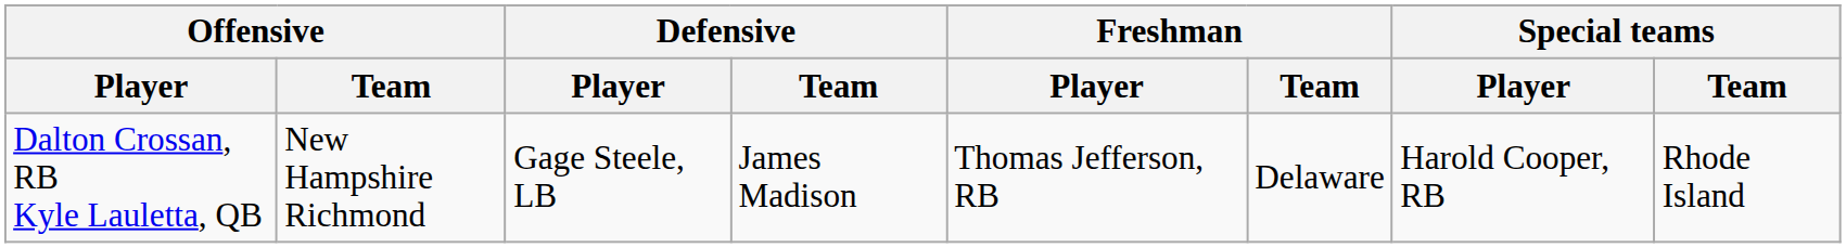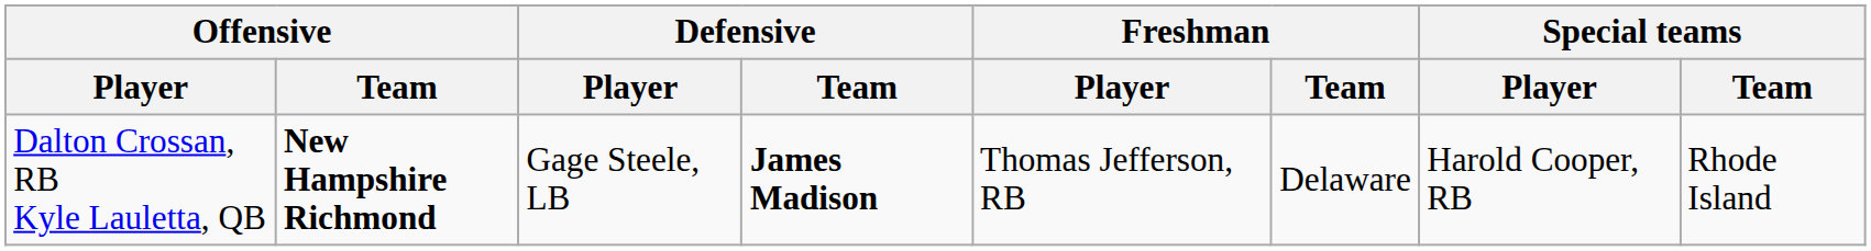Dalton Crossan, RB Kyle Lauletta, QB | Offensive / Team: normal -> bold
Dalton Crossan, RB Kyle Lauletta, QB | Defensive / Team: normal -> bold
